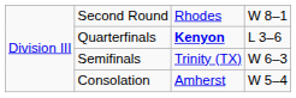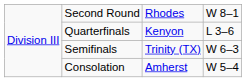Quarterfinals | column 3: bold -> normal
